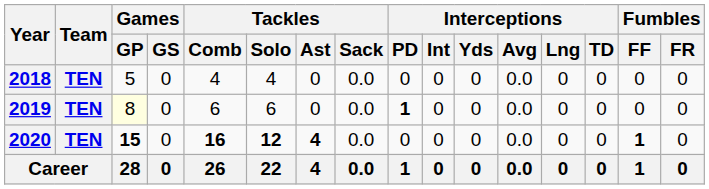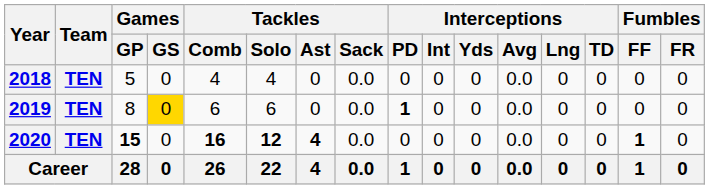2019 | Games / GP: lightyellow background -> no background
2019 | Games / GS: no background -> gold background
